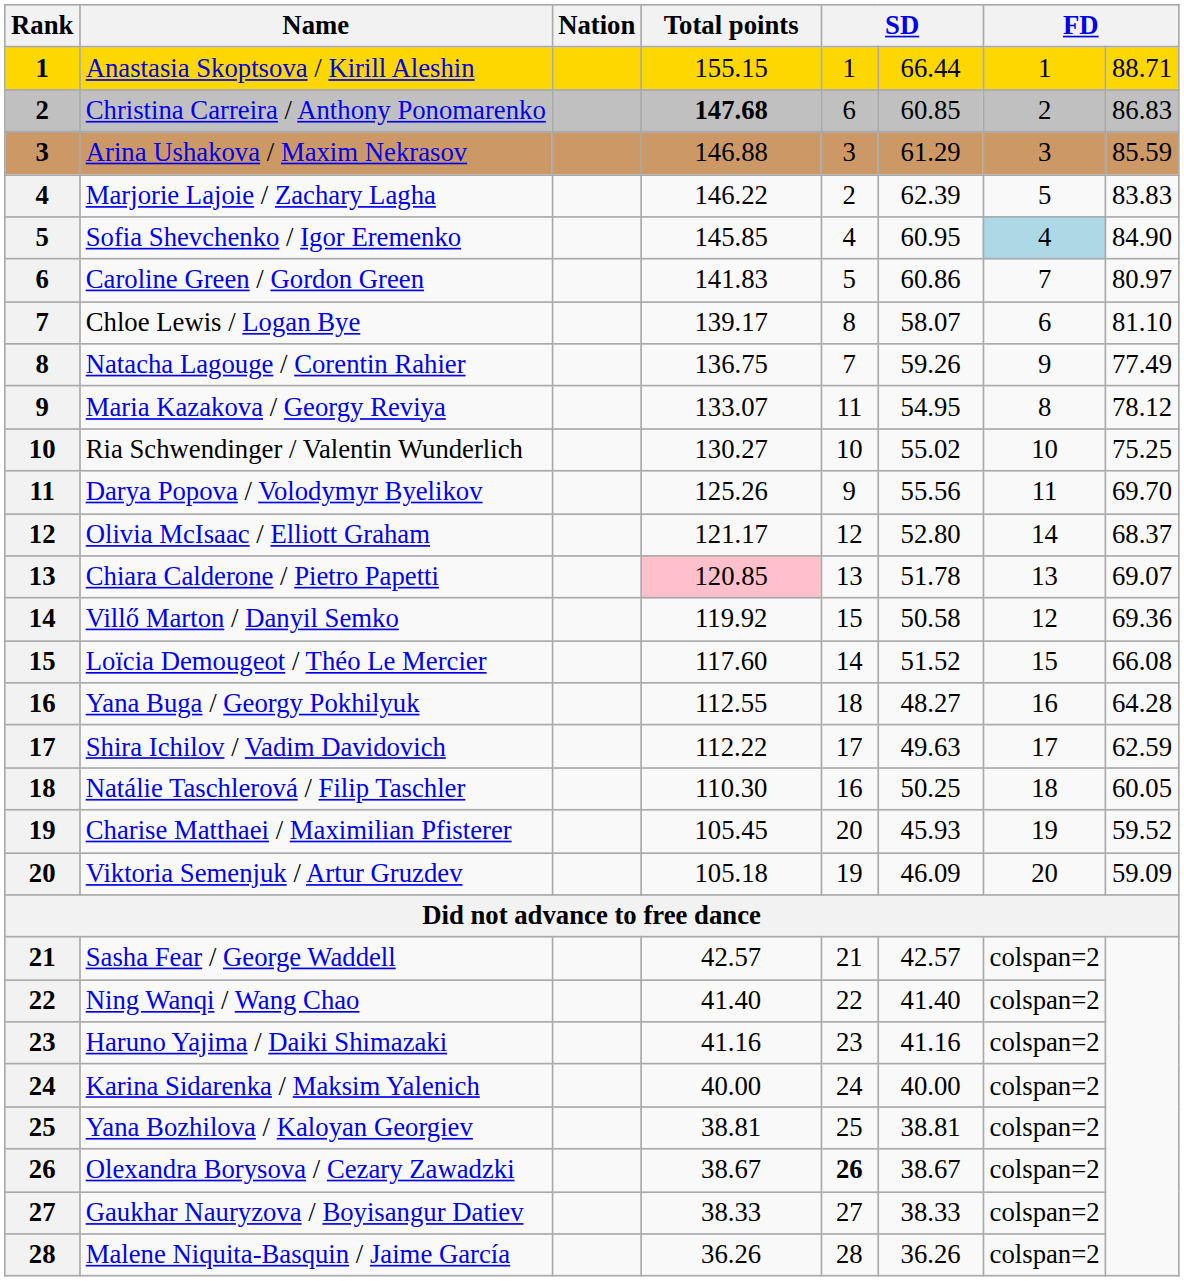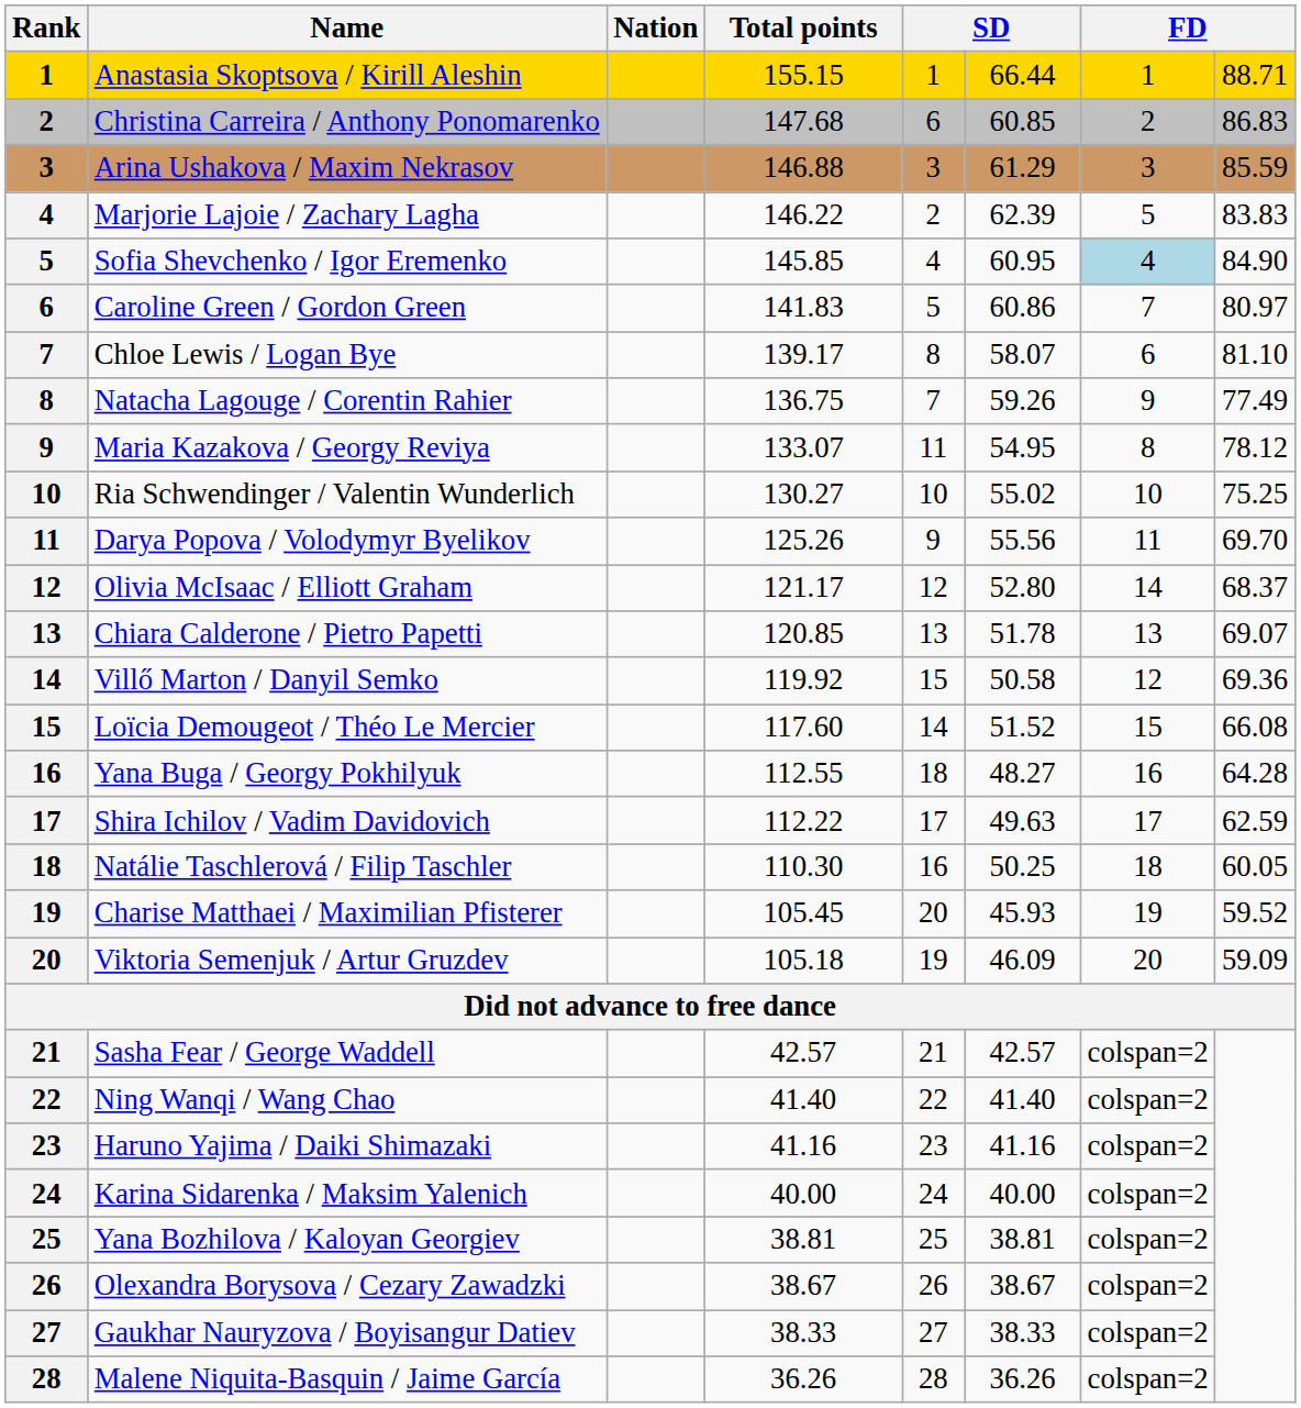Christina Carreira / Anthony Ponomarenko | Total points: bold -> normal
Chiara Calderone / Pietro Papetti | Total points: pink background -> no background
Olexandra Borysova / Cezary Zawadzki | column 5: bold -> normal
